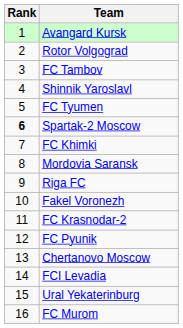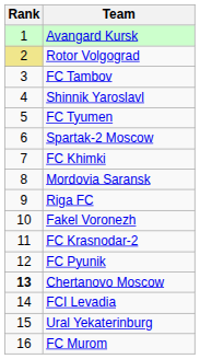Rotor Volgograd | Rank: no background -> khaki background
Spartak-2 Moscow | Rank: bold -> normal
Chertanovo Moscow | Rank: normal -> bold
